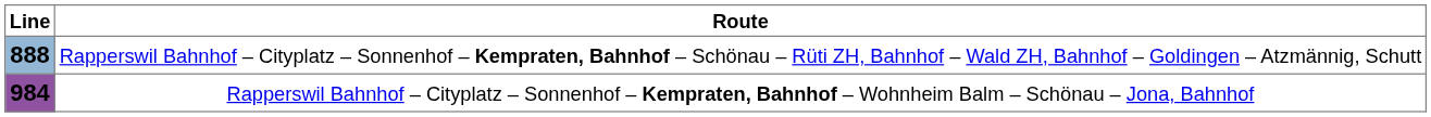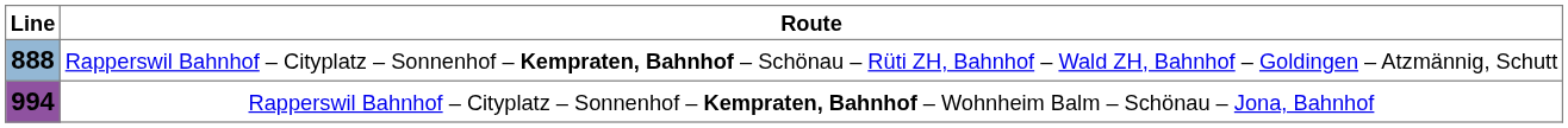row 3 | Line: 984 -> 994
